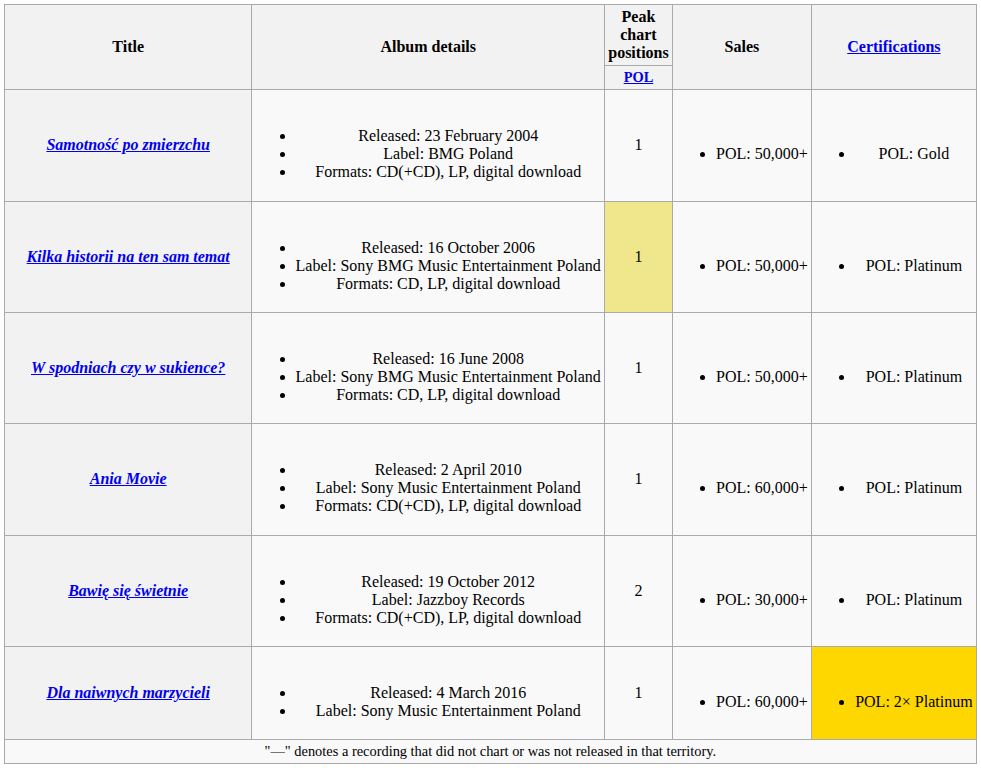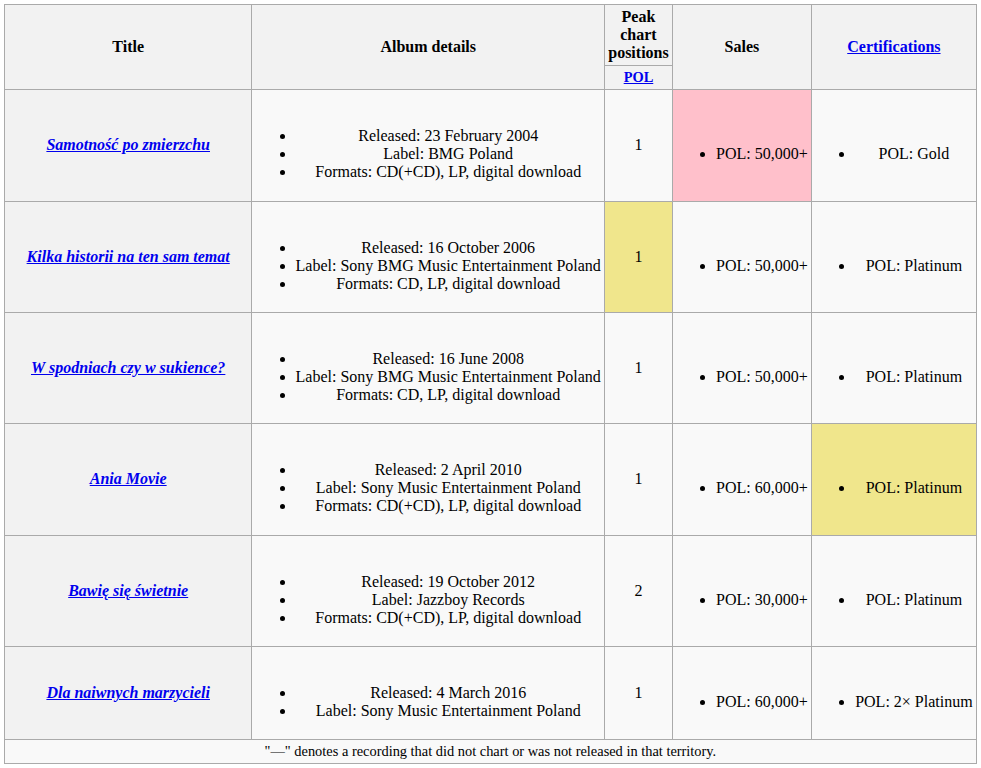Samotność po zmierzchu | Sales: no background -> pink background
Ania Movie | Certifications: no background -> khaki background
Dla naiwnych marzycieli | Certifications: gold background -> no background
